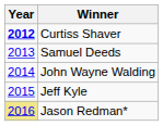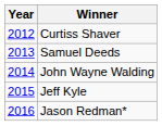Curtiss Shaver | Year: bold -> normal
Jason Redman* | Year: khaki background -> no background
